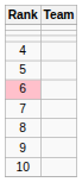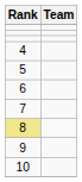row 7 | Rank: pink background -> no background
row 9 | Rank: no background -> khaki background
